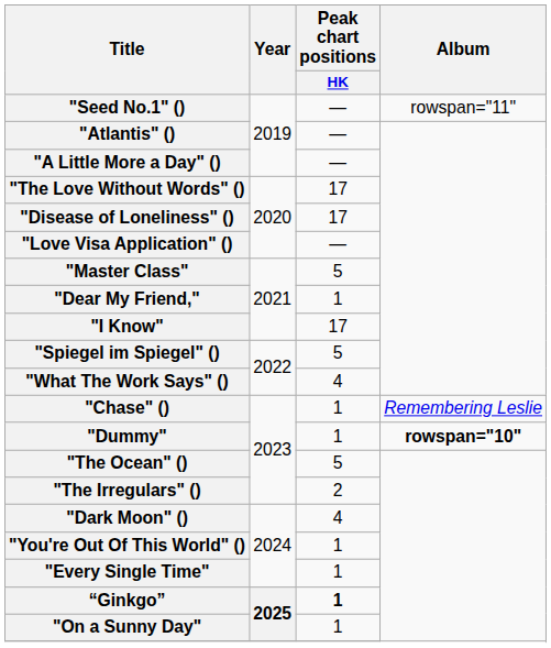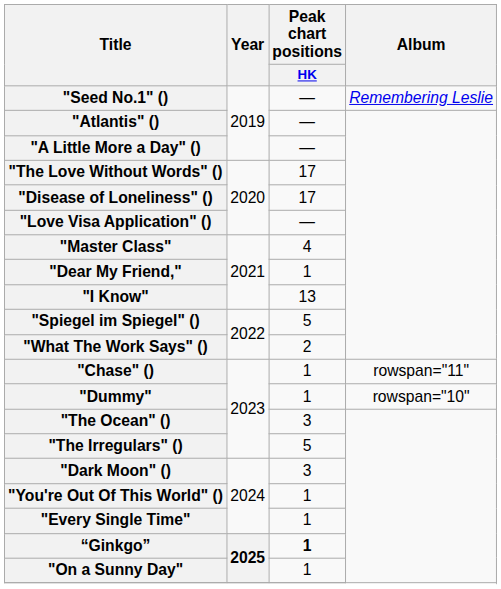"Seed No.1" () | Album: rowspan="11" -> Remembering Leslie
"Master Class" | Peak chart positions / HK: 5 -> 4
"I Know" | Peak chart positions / HK: 17 -> 13
"What The Work Says" () | Peak chart positions / HK: 4 -> 2
"Chase" () | Album: Remembering Leslie -> rowspan="11"
"Dummy" | Album: bold -> normal
"The Ocean" () | Peak chart positions / HK: 5 -> 3
"The Irregulars" () | Peak chart positions / HK: 2 -> 5
"Dark Moon" () | Peak chart positions / HK: 4 -> 3
